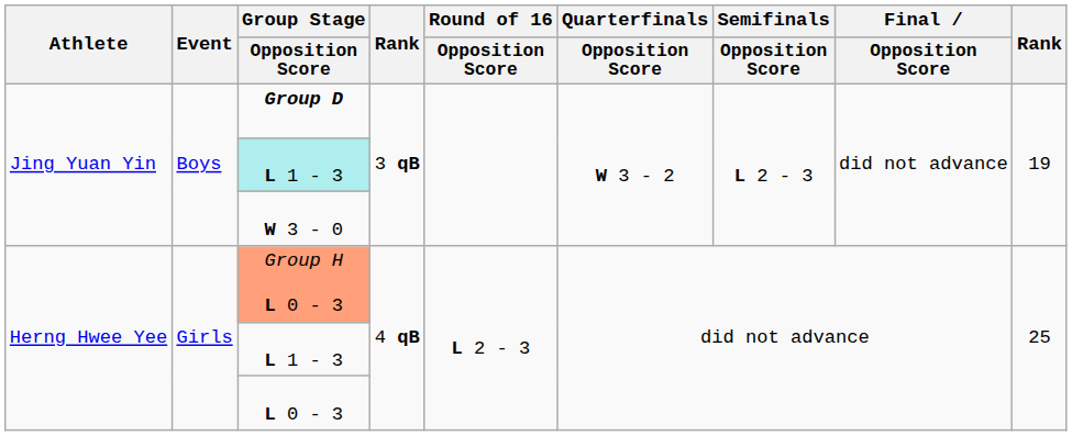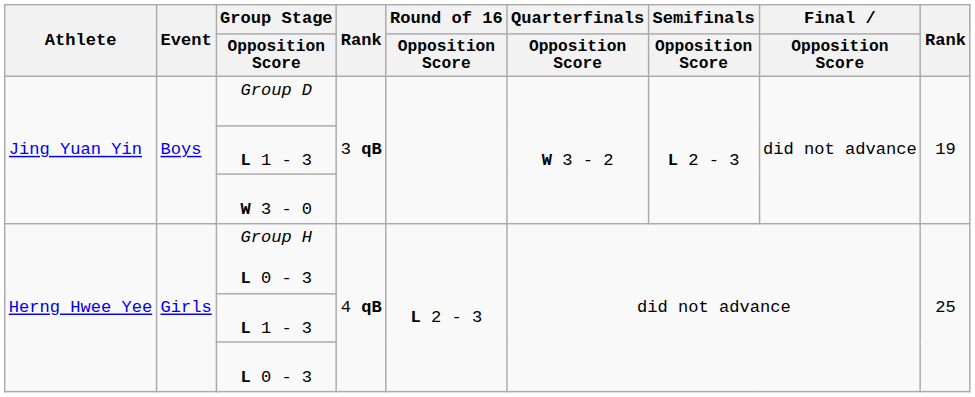Group D | Group Stage / Opposition Score: bold -> normal
Jing Yuan Yin / L 1 - 3 | Group Stage / Opposition Score: paleturquoise background -> no background
Group H L 0 - 3 | Group Stage / Opposition Score: lightsalmon background -> no background
